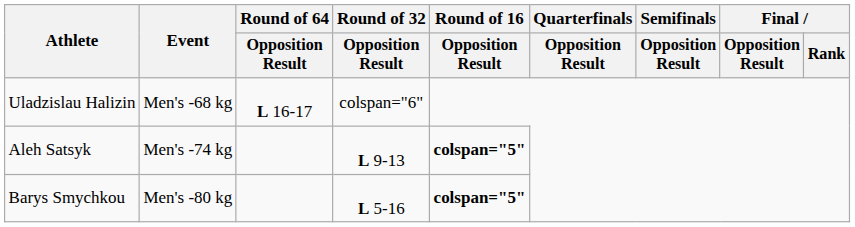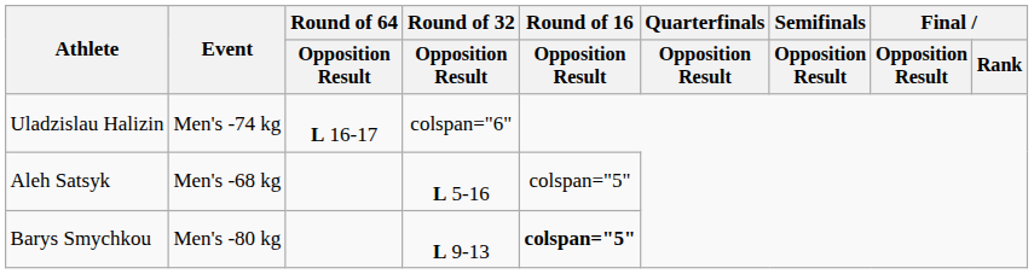Uladzislau Halizin | Event: Men's -68 kg -> Men's -74 kg
Aleh Satsyk | Event: Men's -74 kg -> Men's -68 kg
Aleh Satsyk | Round of 32 / Opposition Result: L 9-13 -> L 5-16
Aleh Satsyk | Round of 16 / Opposition Result: bold -> normal
Barys Smychkou | Round of 32 / Opposition Result: L 5-16 -> L 9-13
